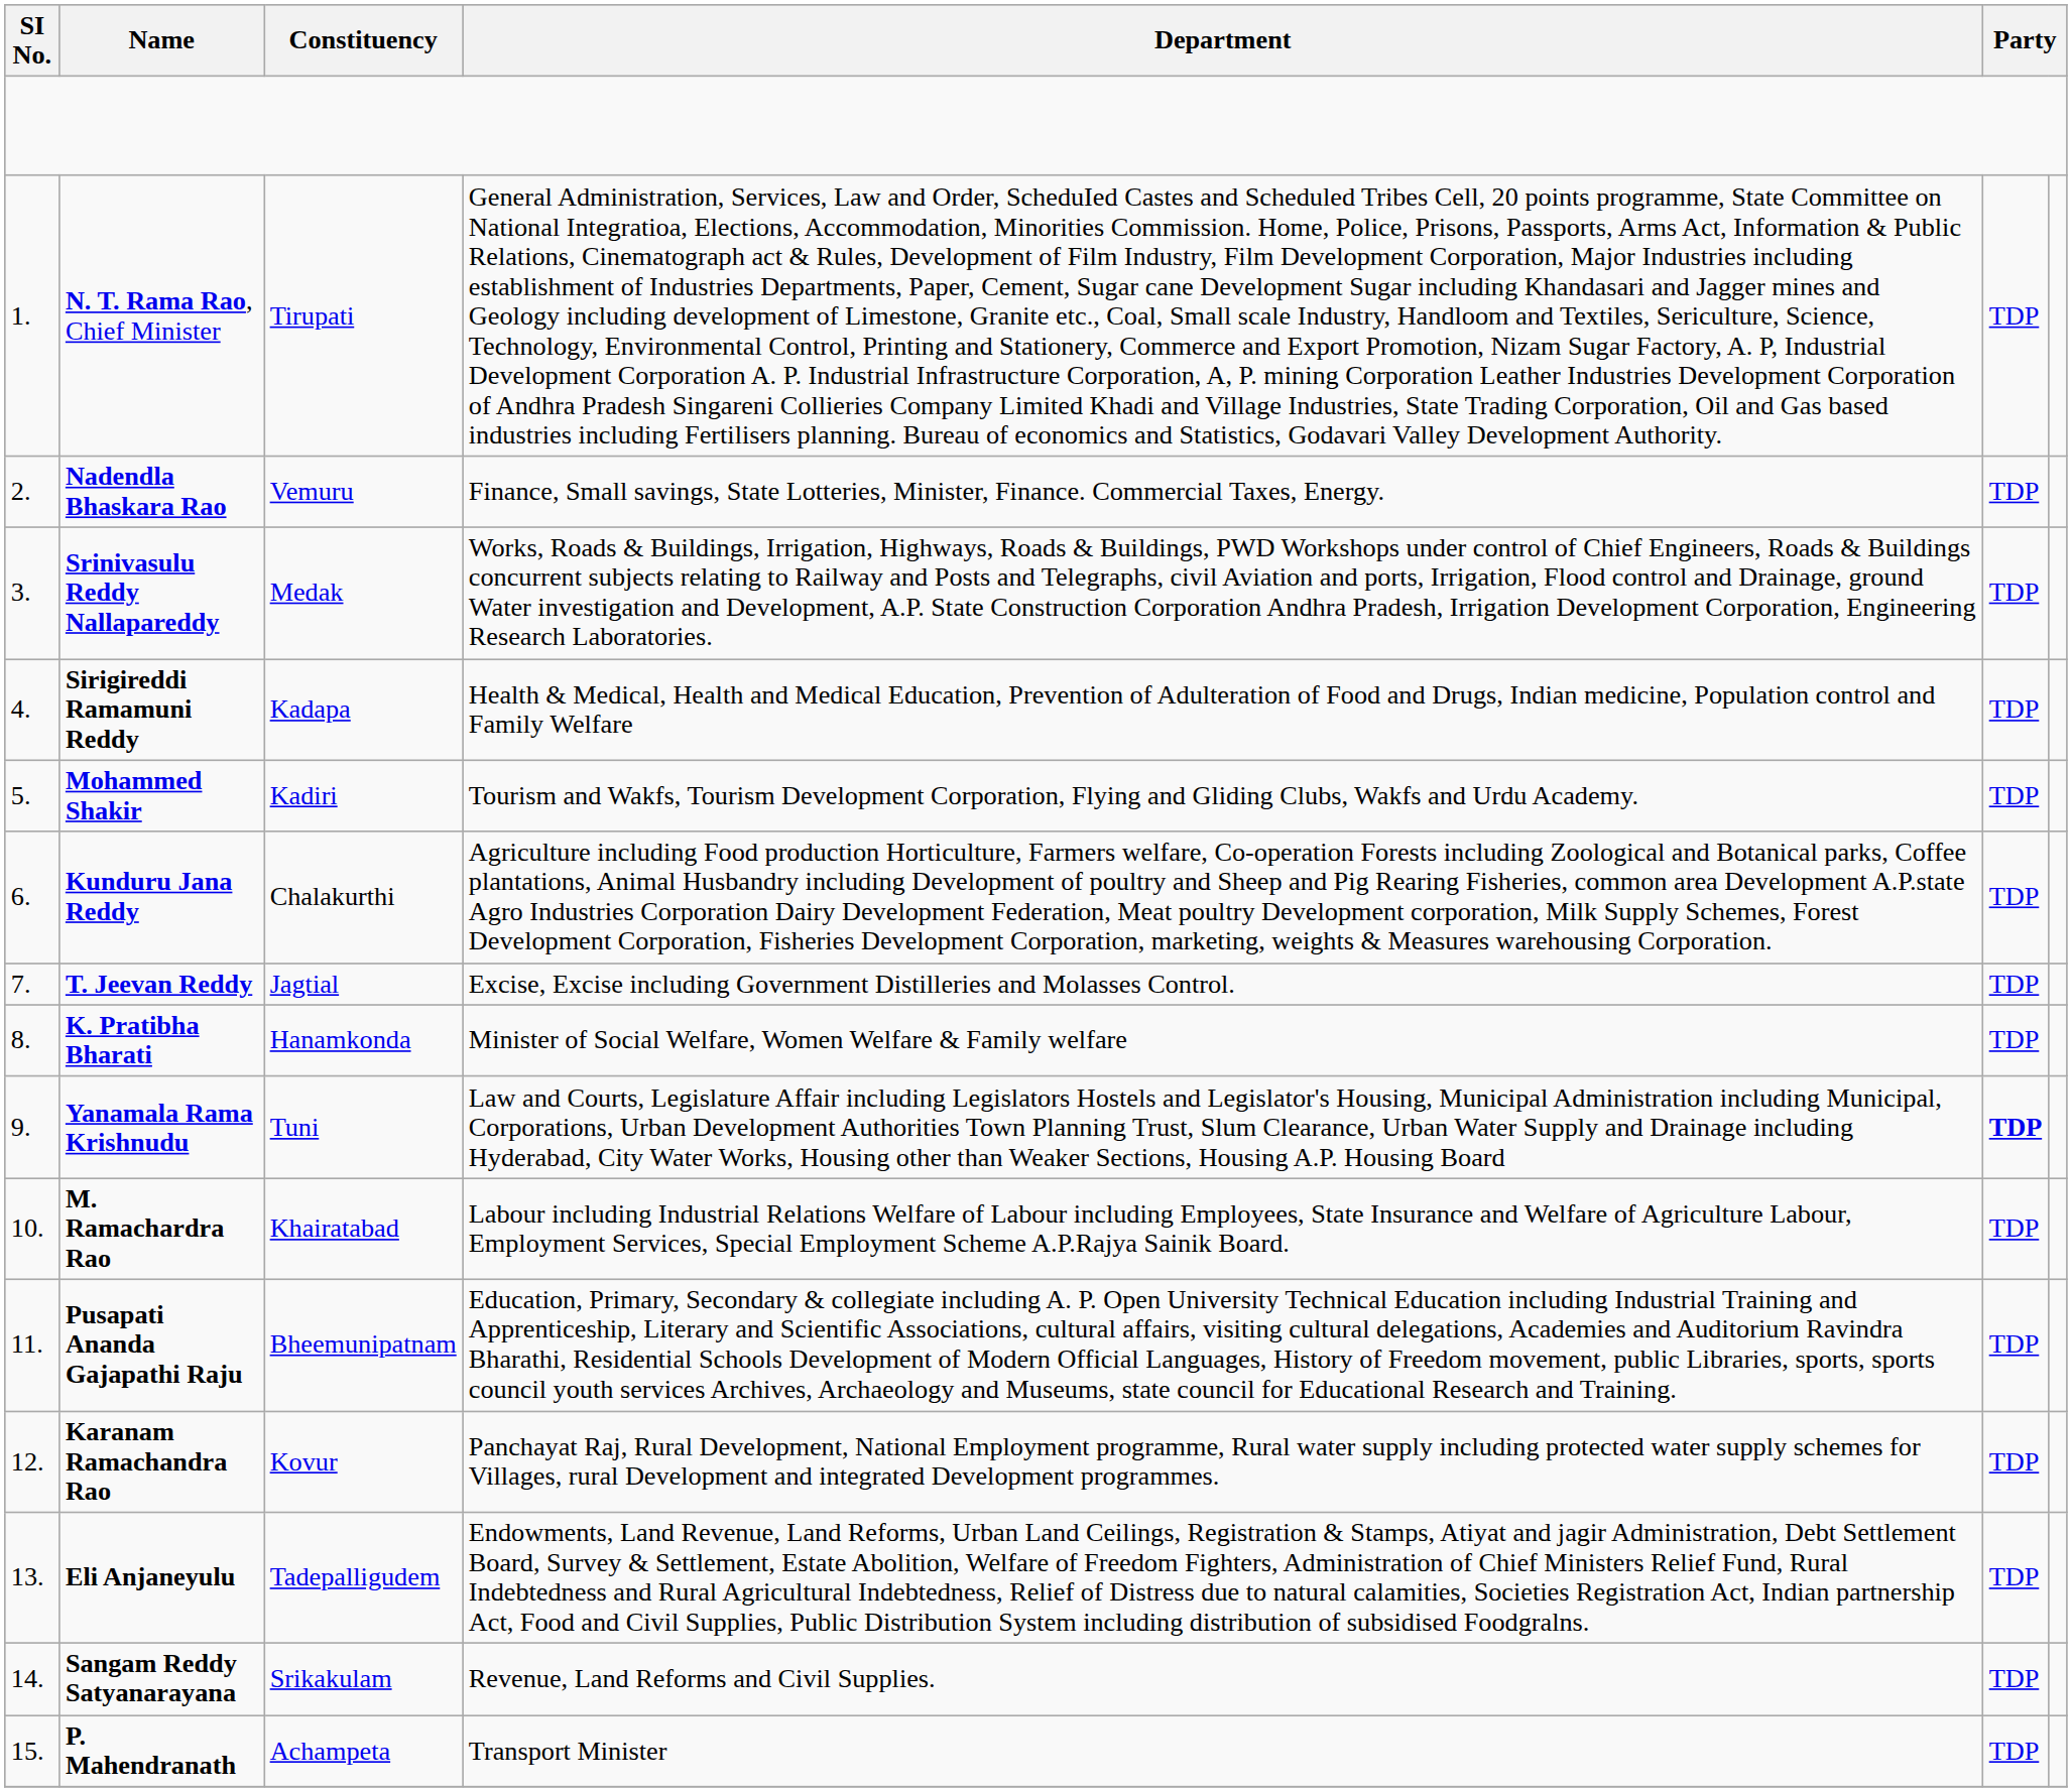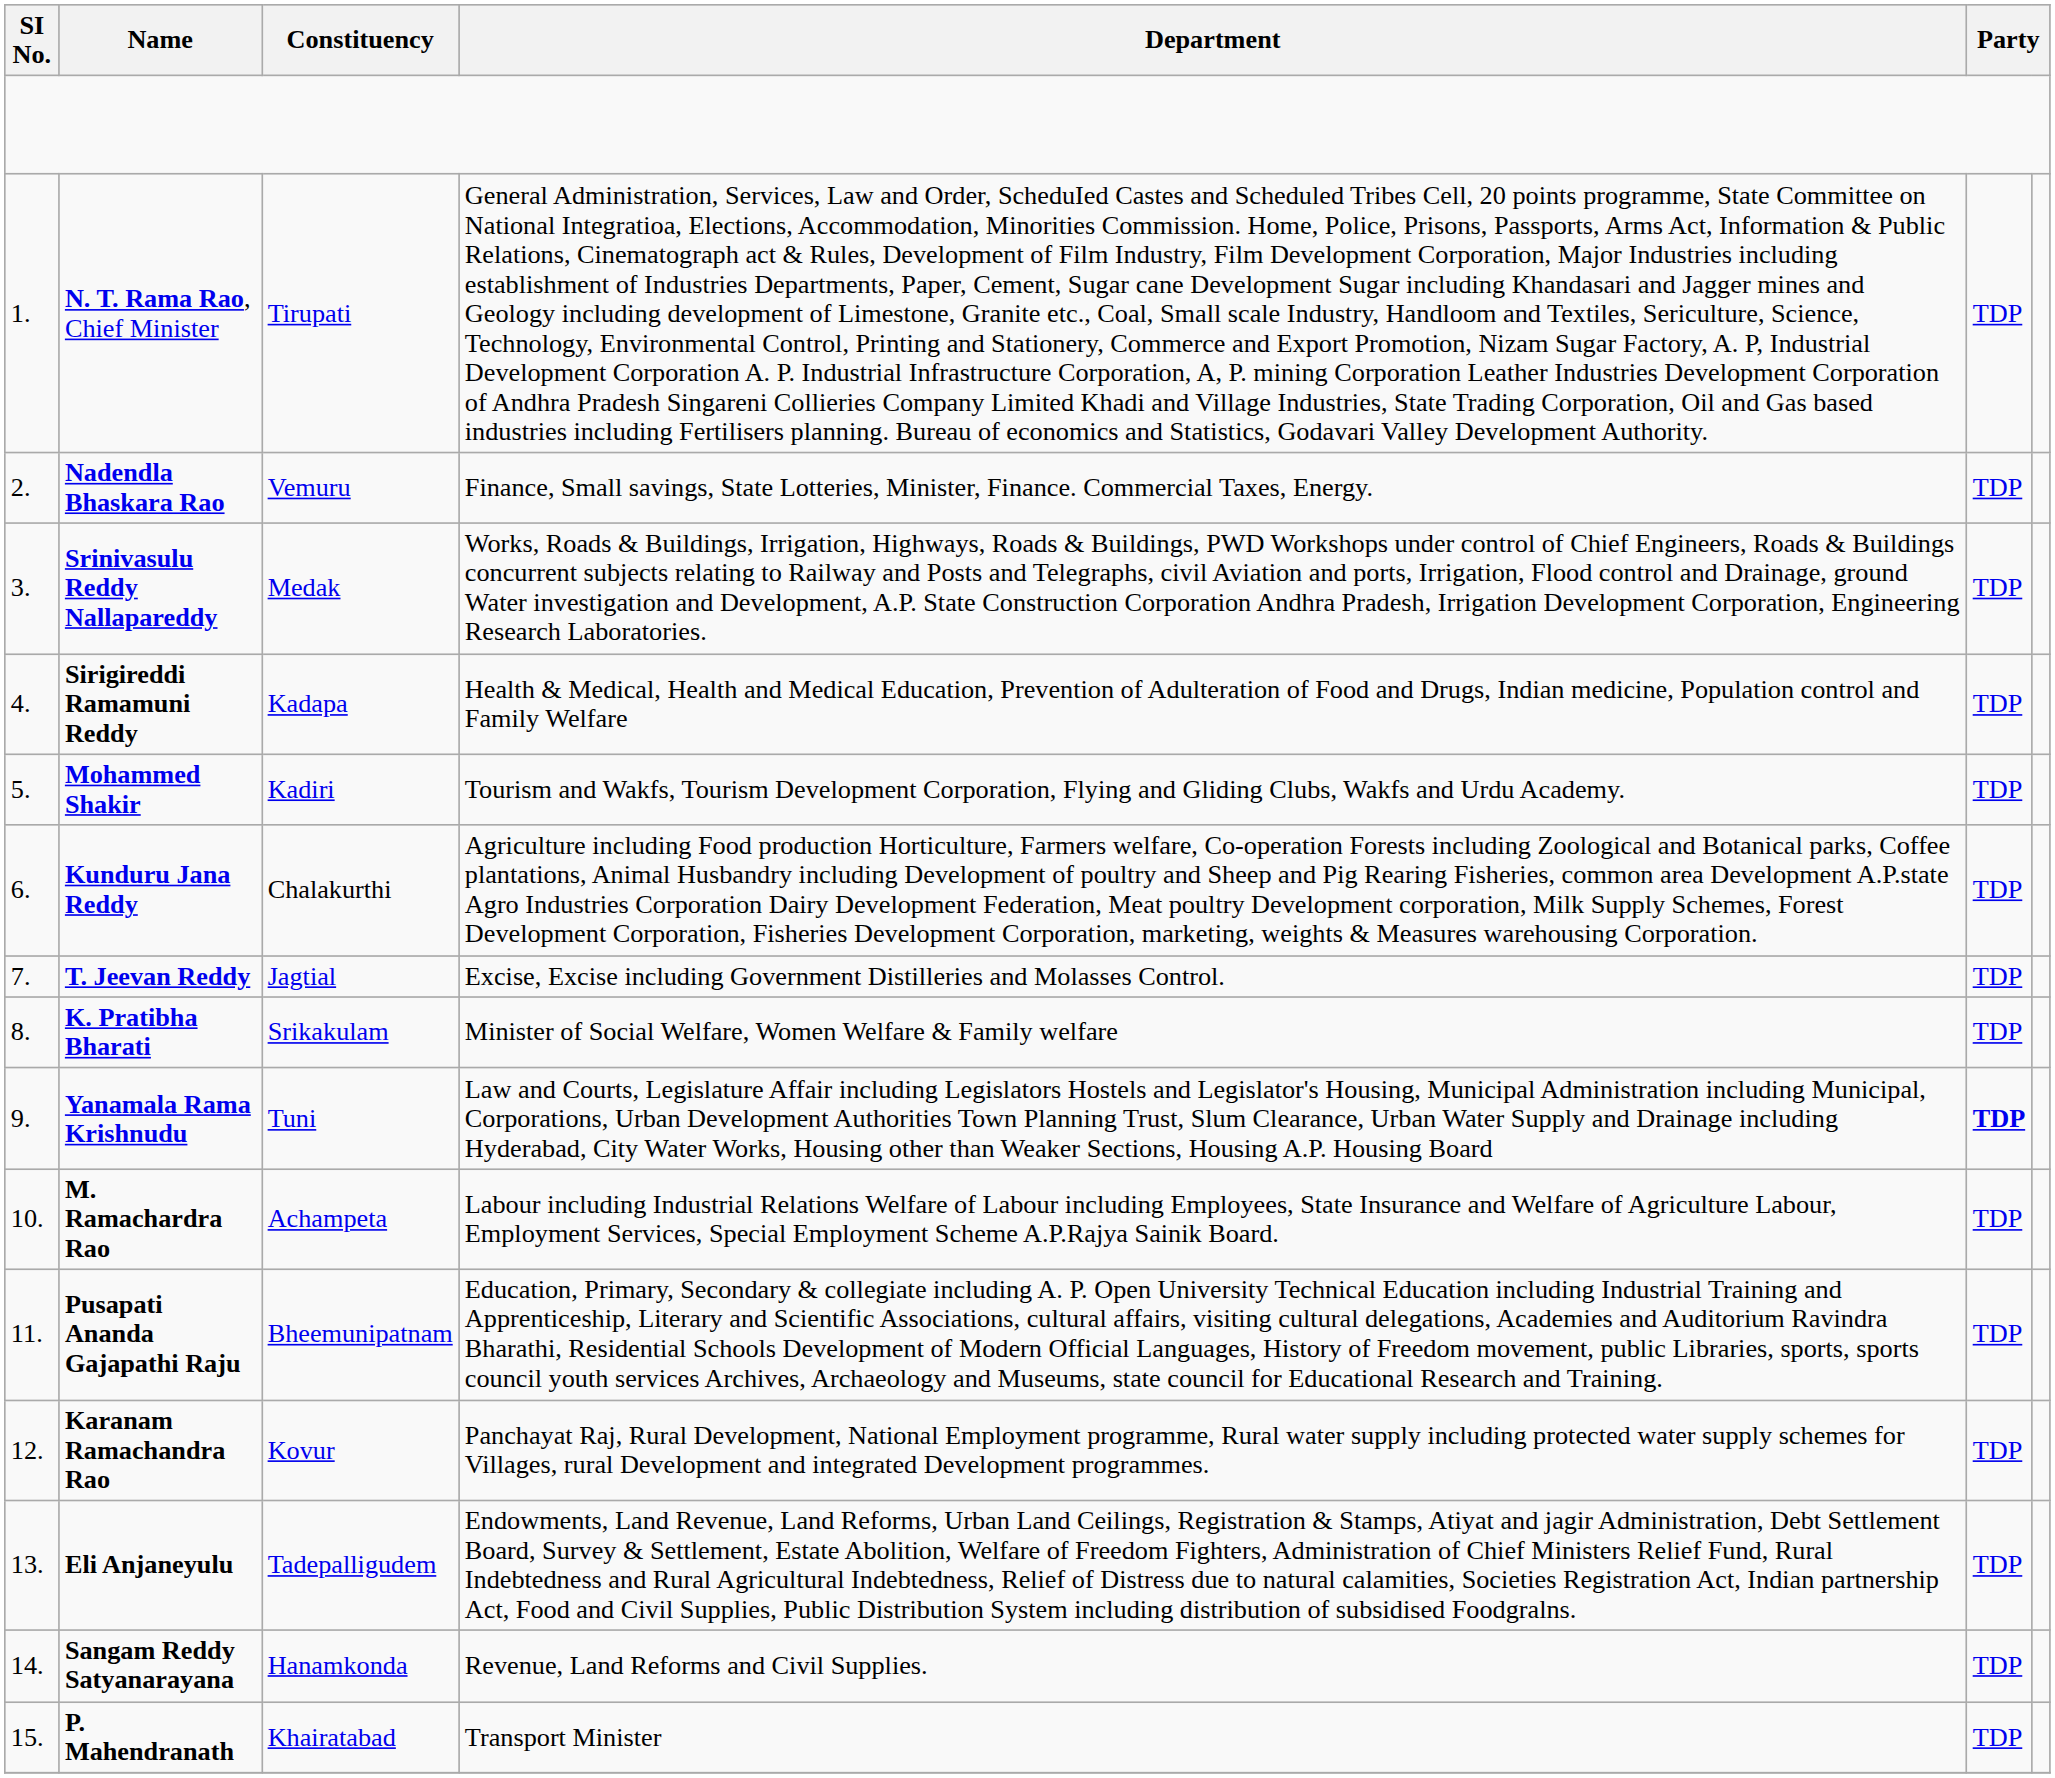K. Pratibha Bharati | Constituency: Hanamkonda -> Srikakulam
M. Ramachardra Rao | Constituency: Khairatabad -> Achampeta
Sangam Reddy Satyanarayana | Constituency: Srikakulam -> Hanamkonda
P. Mahendranath | Constituency: Achampeta -> Khairatabad
